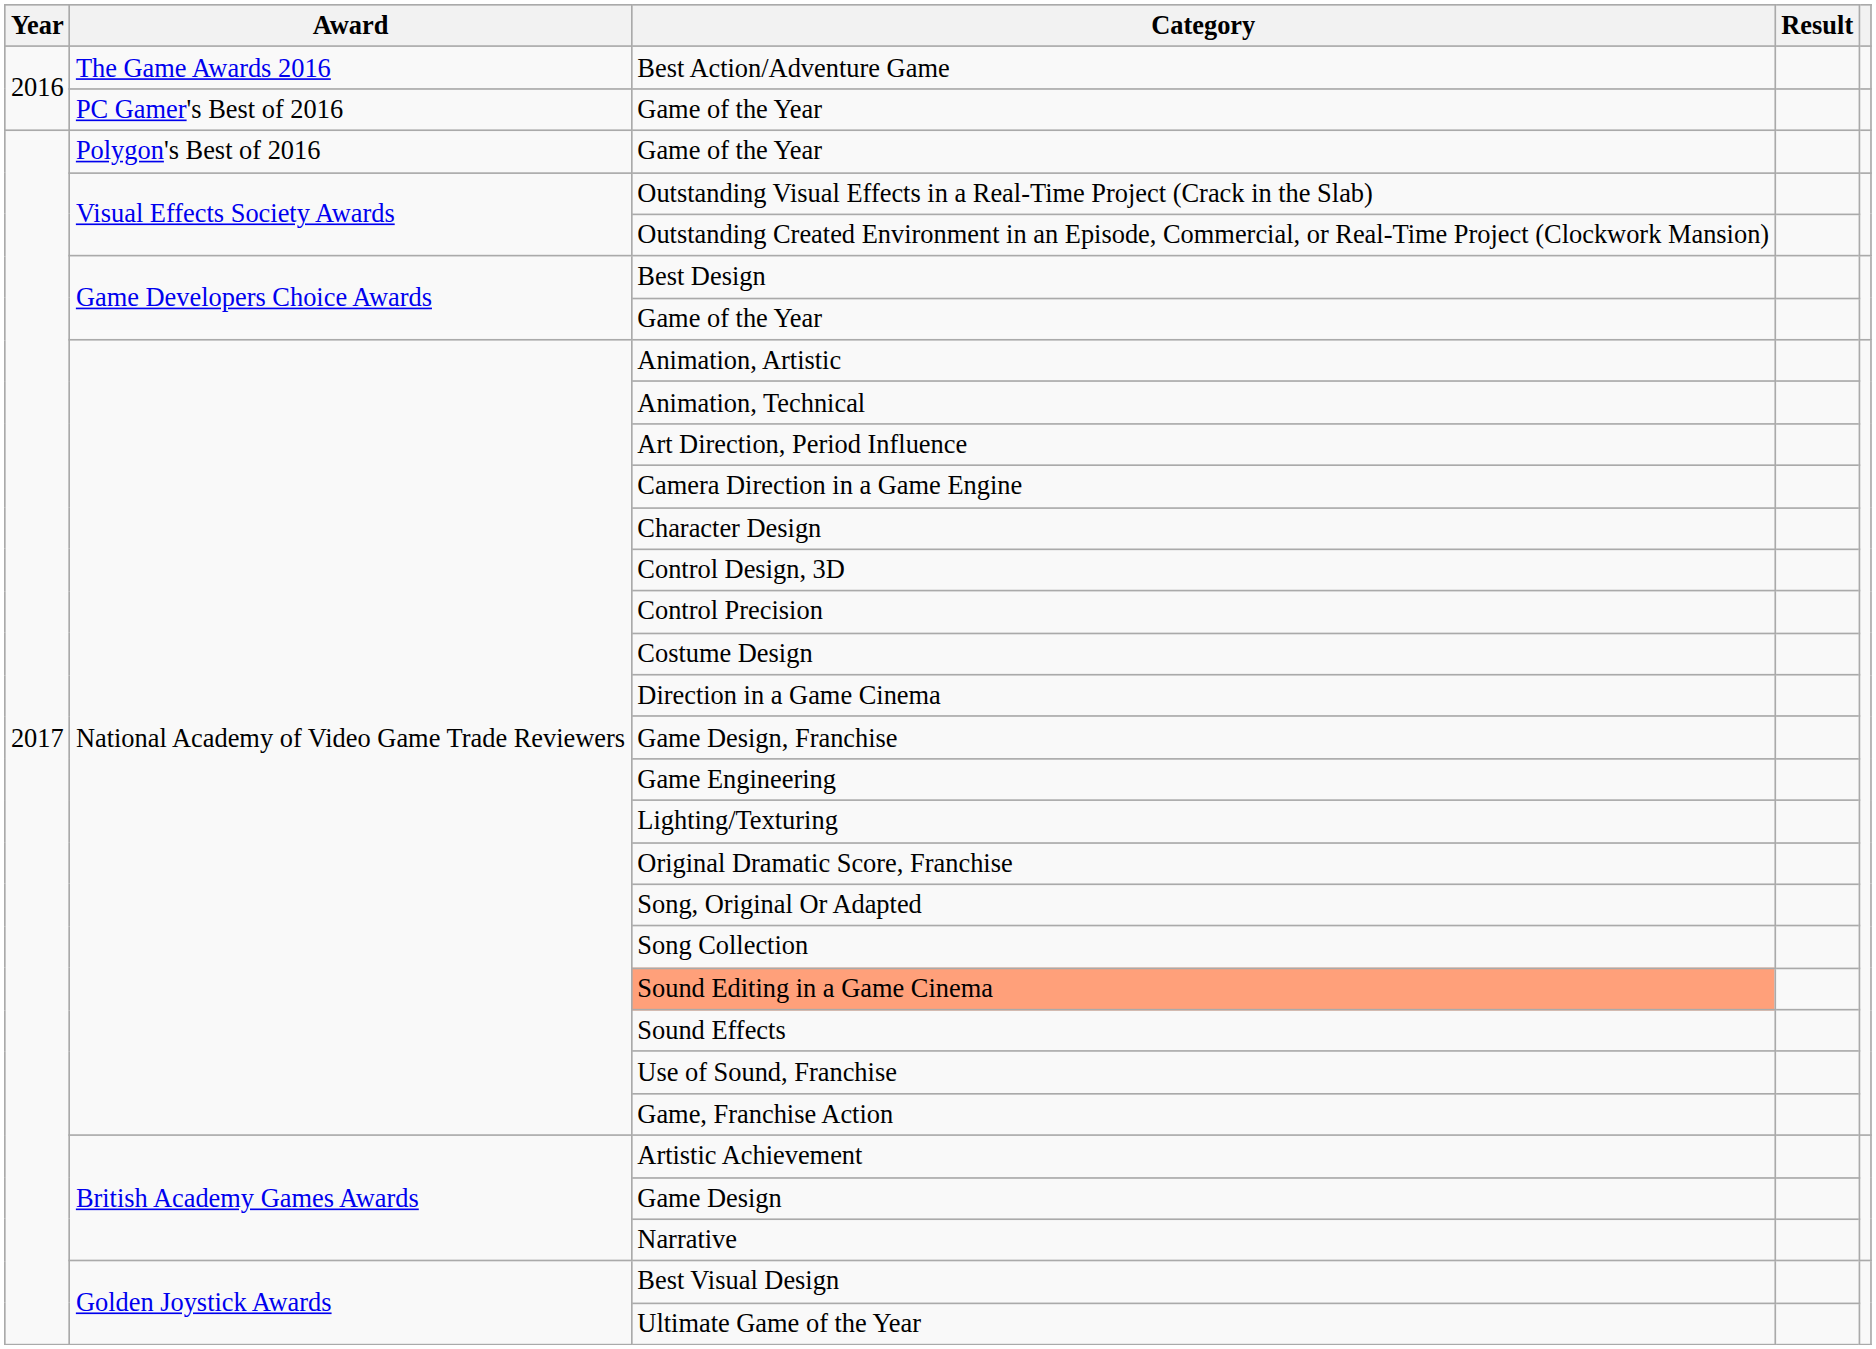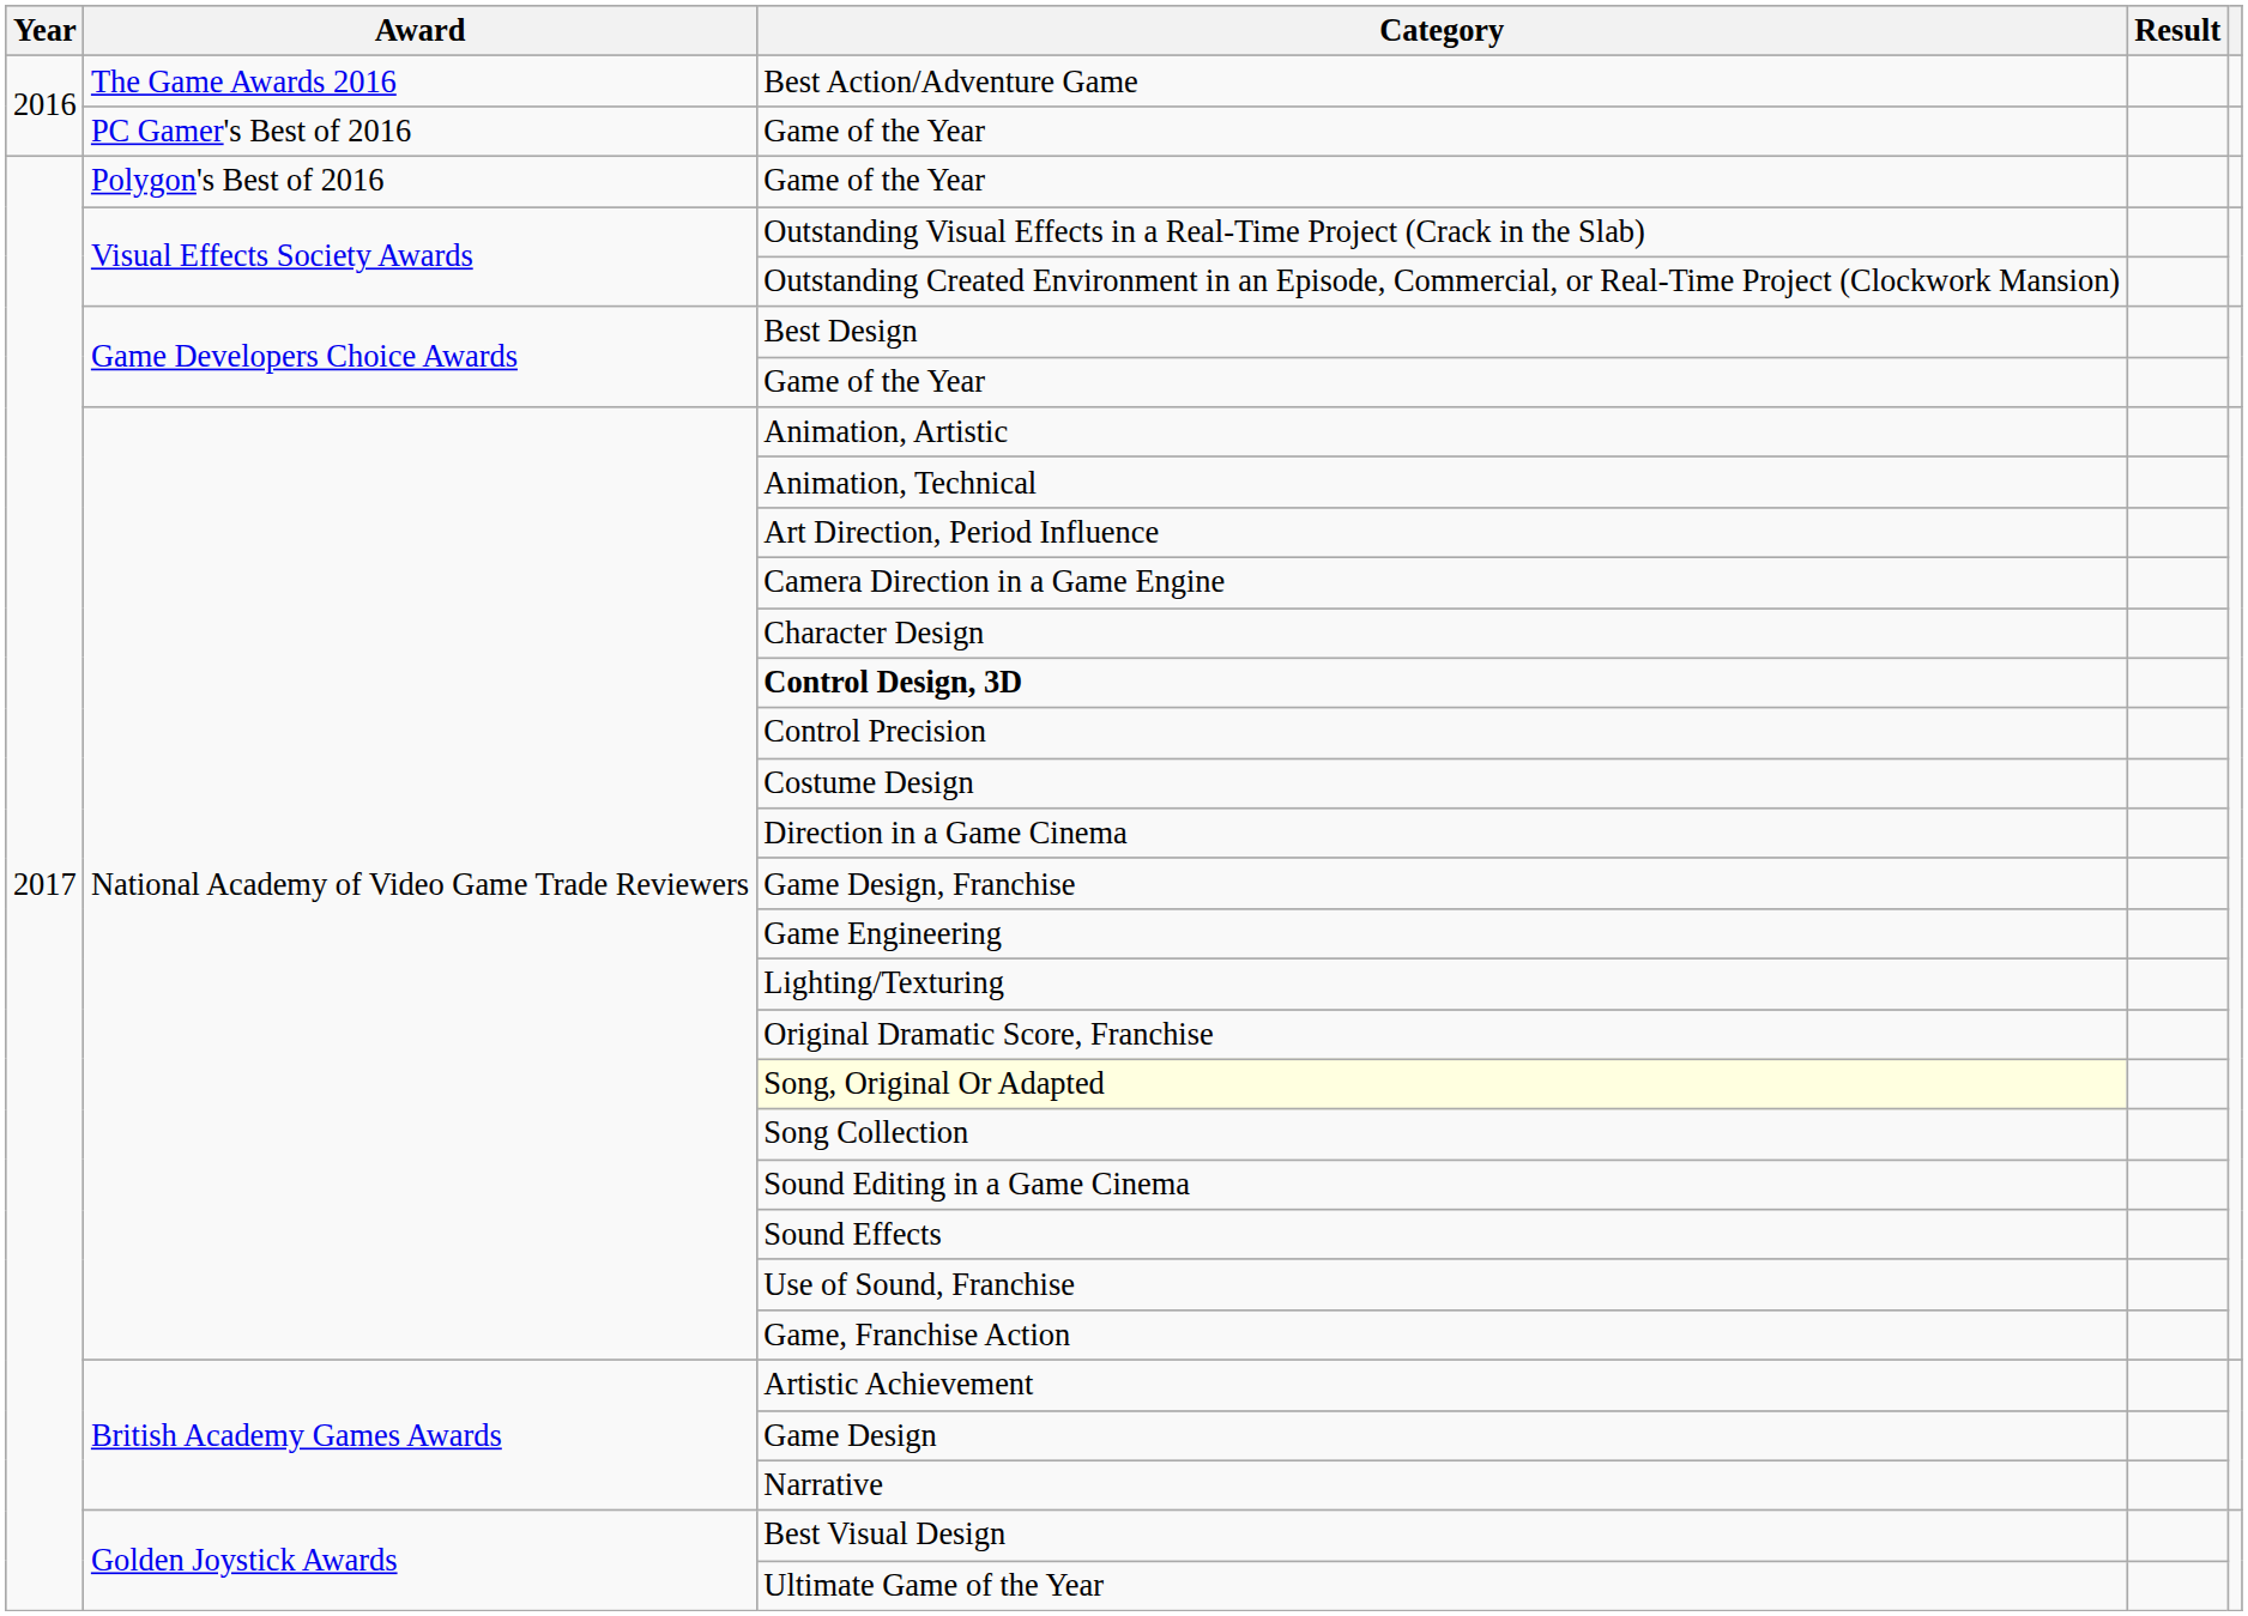Control Design, 3D | Category: normal -> bold
Song, Original Or Adapted | Category: no background -> lightyellow background
Sound Editing in a Game Cinema | Category: lightsalmon background -> no background
